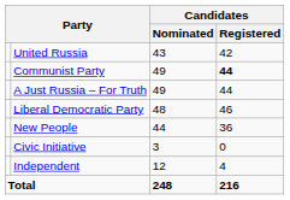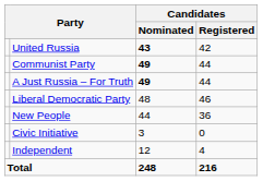United Russia | Candidates / Nominated: normal -> bold
Communist Party | Candidates / Nominated: normal -> bold
Communist Party | Candidates / Registered: bold -> normal
A Just Russia – For Truth | Candidates / Nominated: normal -> bold
